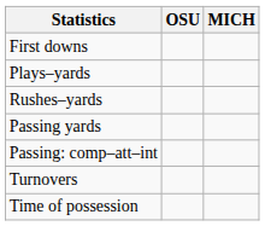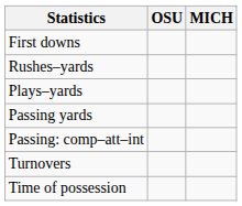rows swapped: Plays–yards <-> Rushes–yards
